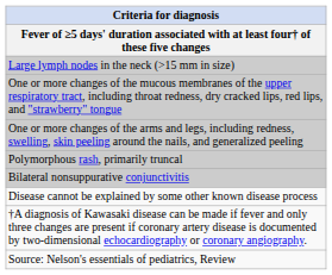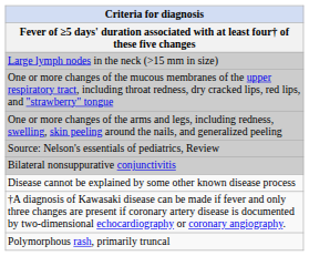row 6 | column 1: Polymorphous rash, primarily truncal -> Source: Nelson's essentials of pediatrics, Review
row 10 | column 1: Source: Nelson's essentials of pediatrics, Review -> Polymorphous rash, primarily truncal
